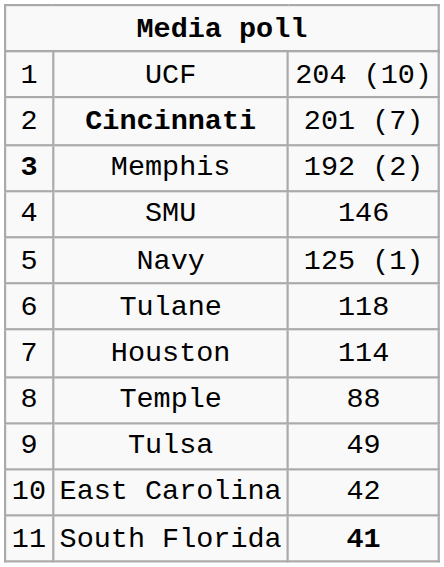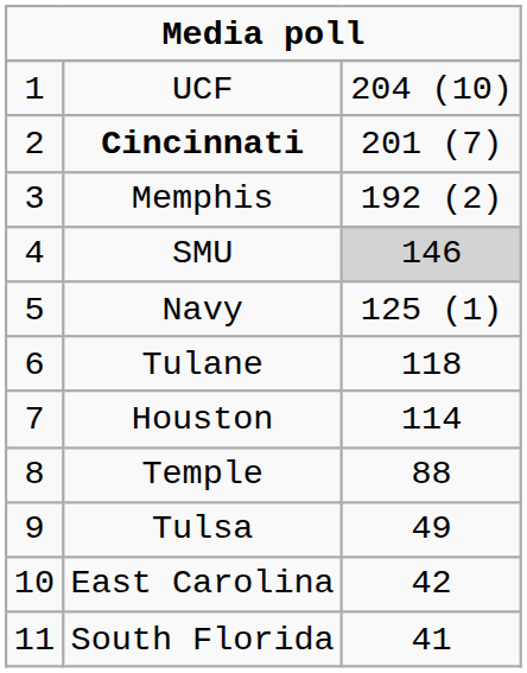Memphis | column 1: bold -> normal
SMU | column 3: no background -> lightgrey background
South Florida | column 3: bold -> normal
